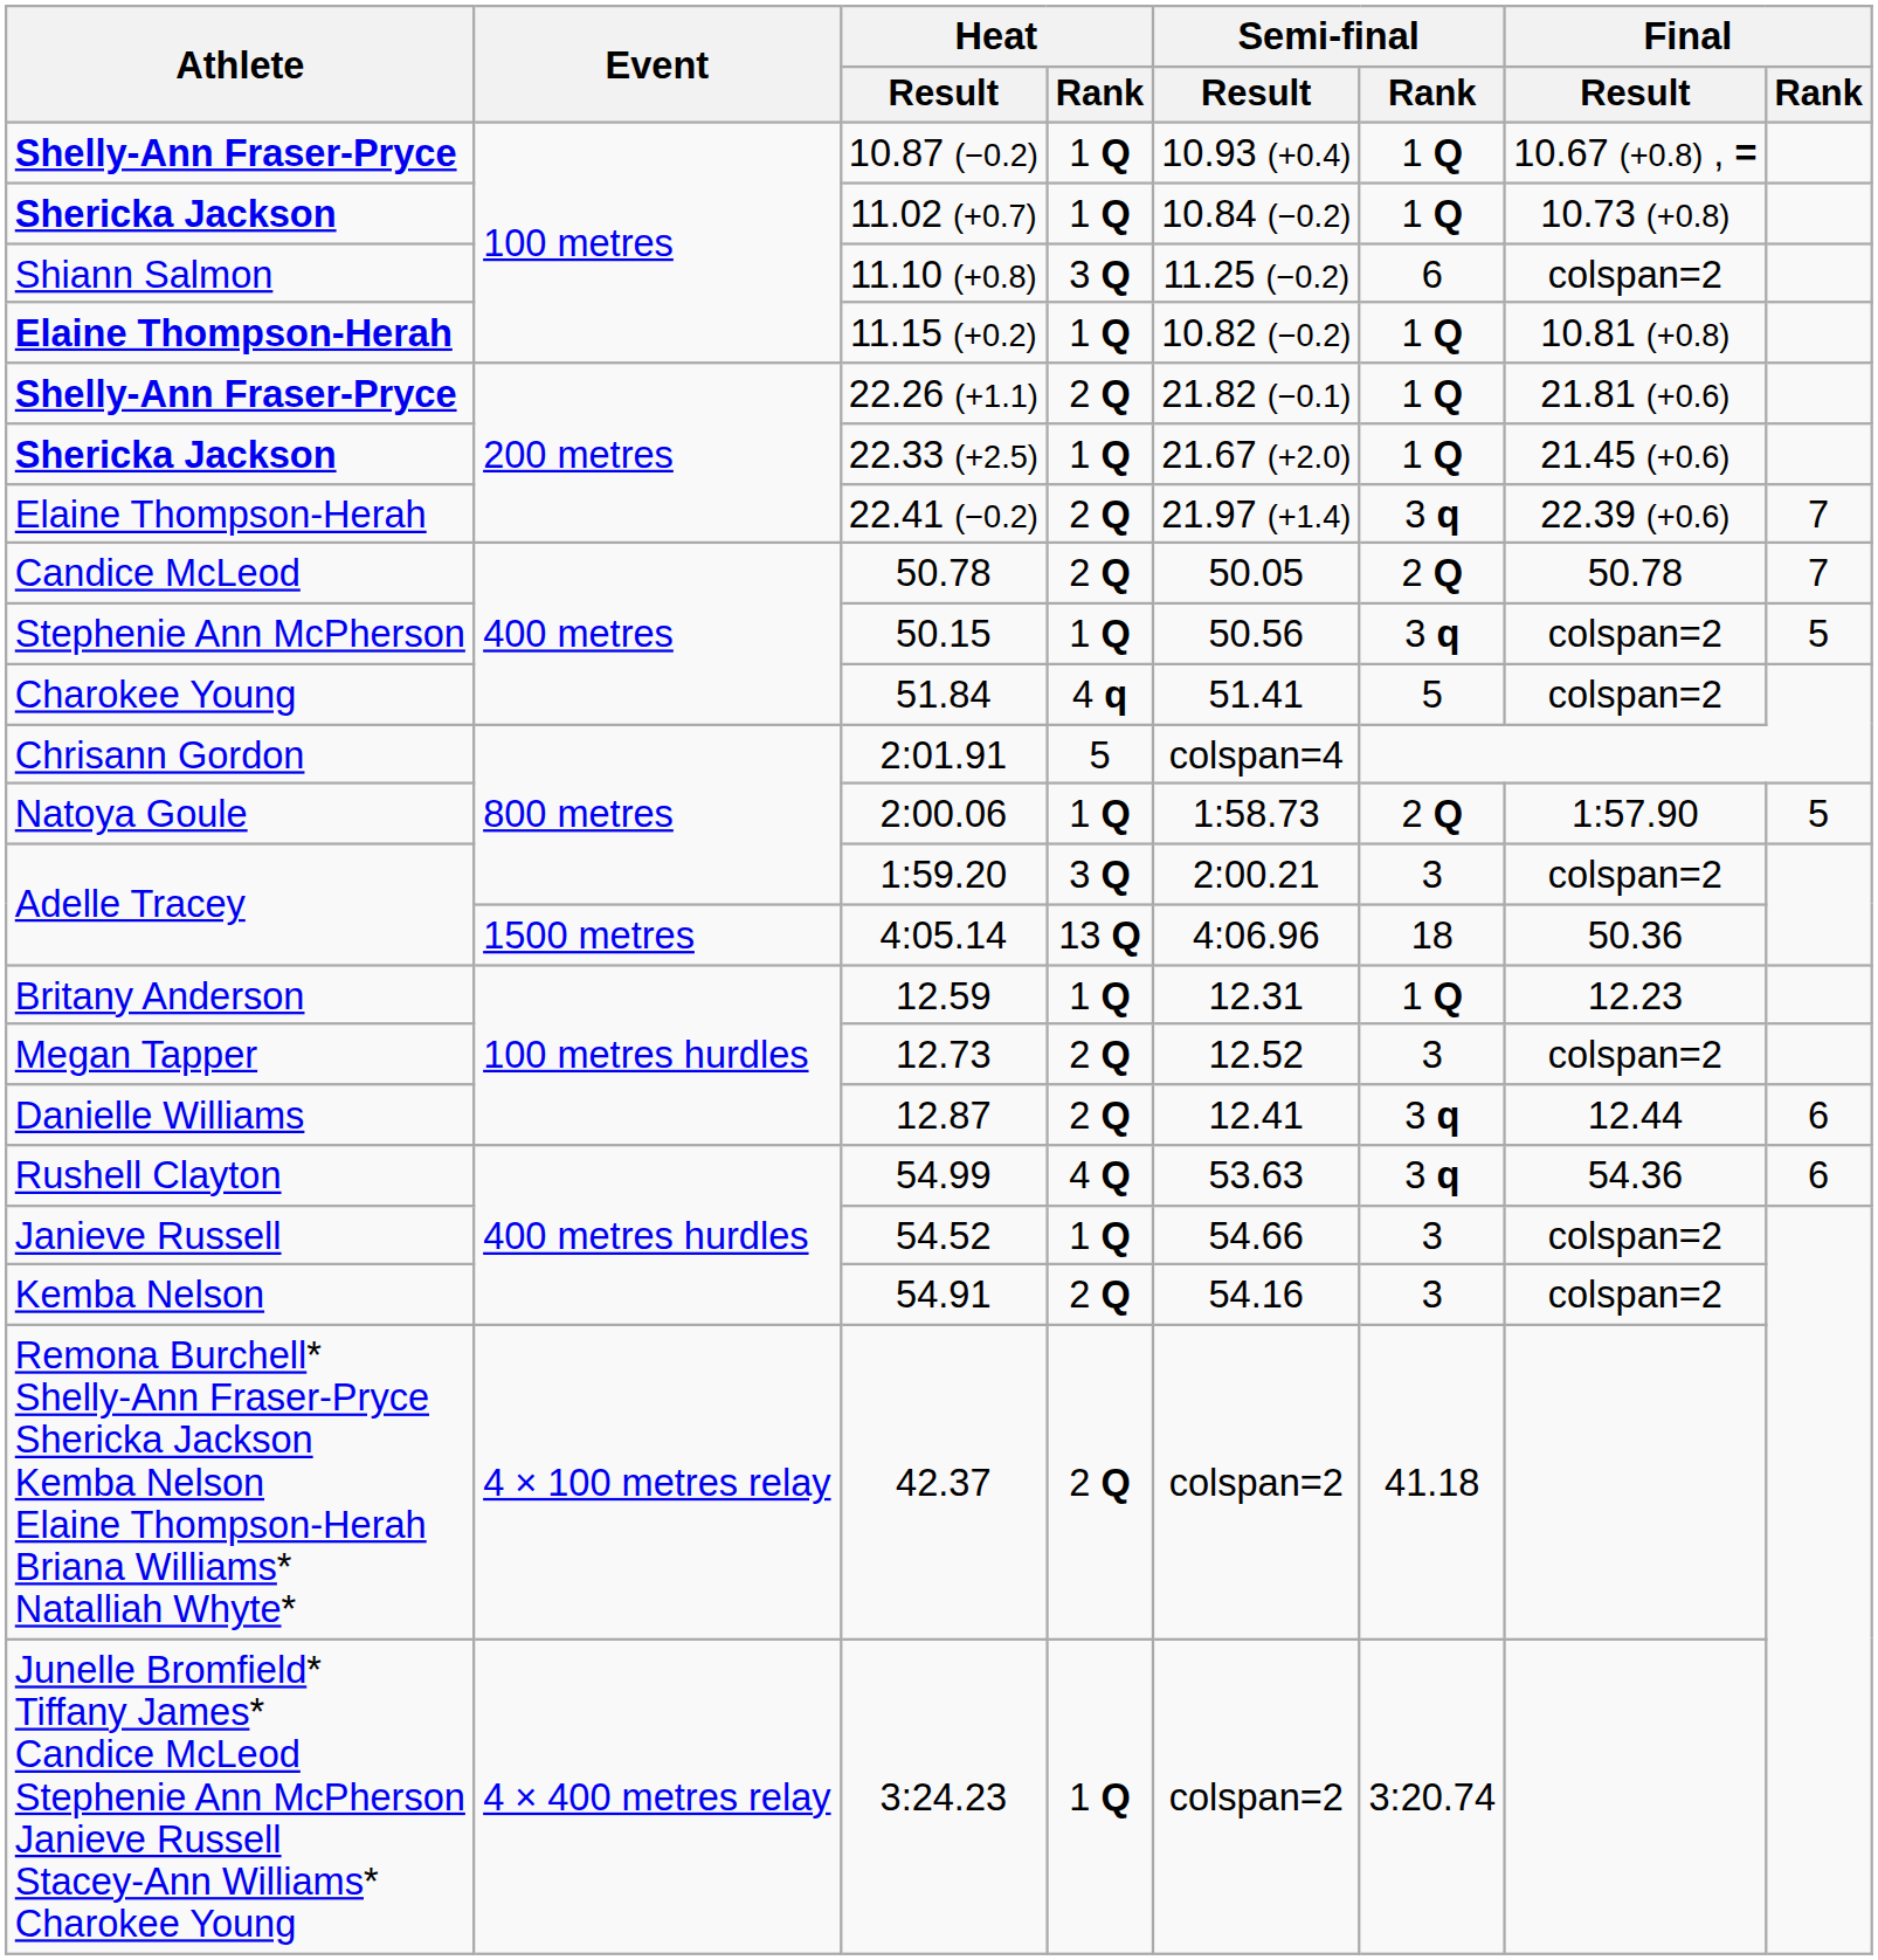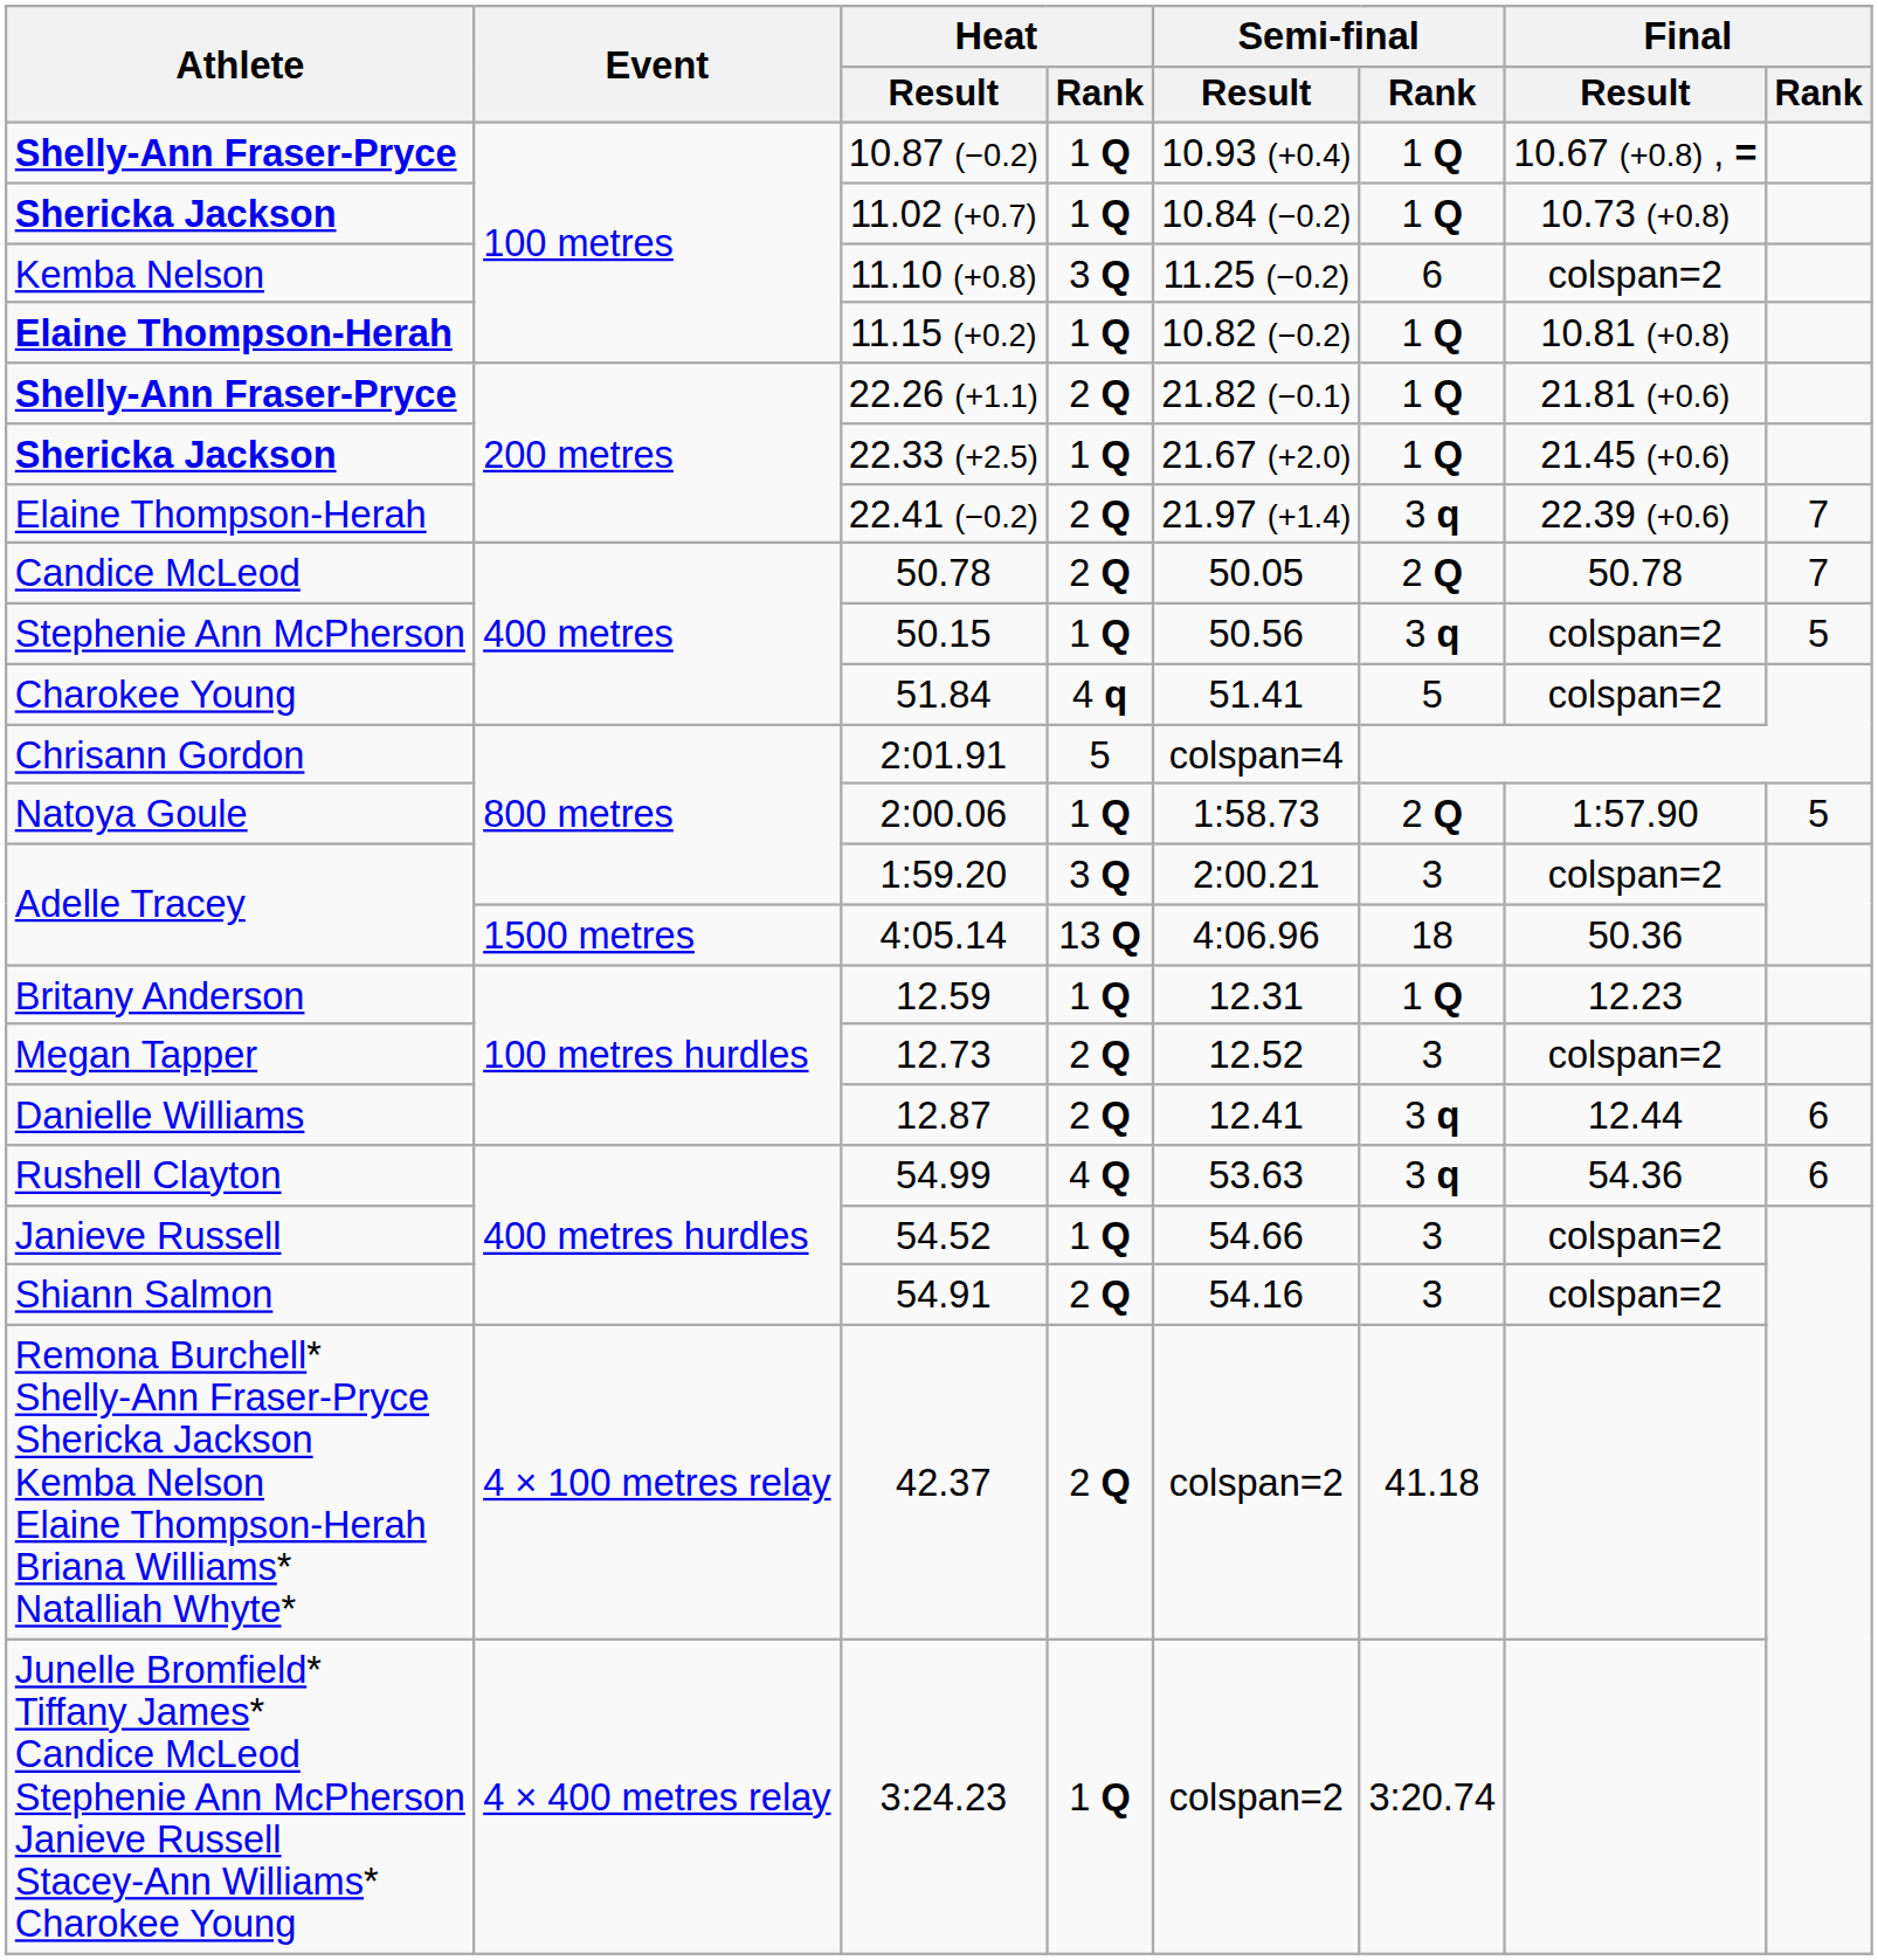11.10 (+0.8) | Athlete: Shiann Salmon -> Kemba Nelson
54.91 | Athlete: Kemba Nelson -> Shiann Salmon
